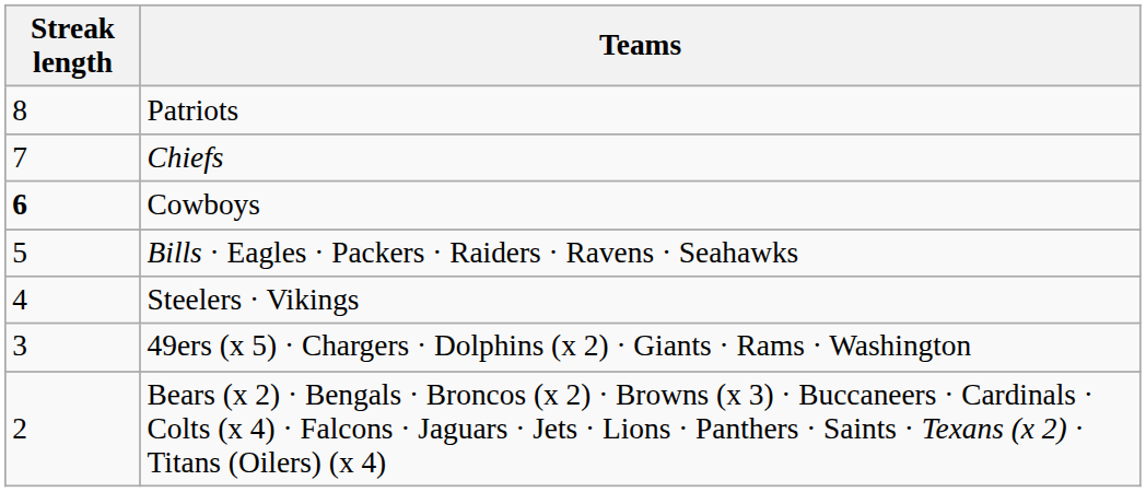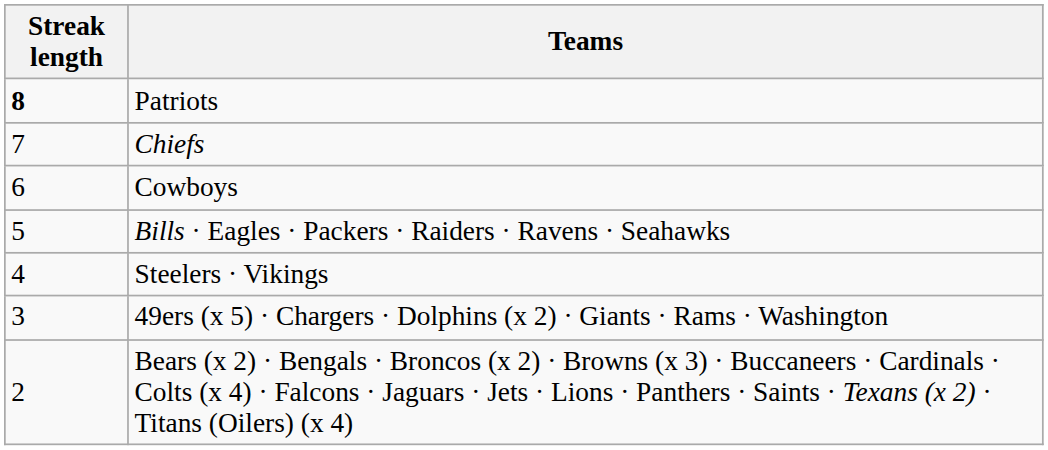Patriots | Streak length: normal -> bold
Cowboys | Streak length: bold -> normal
